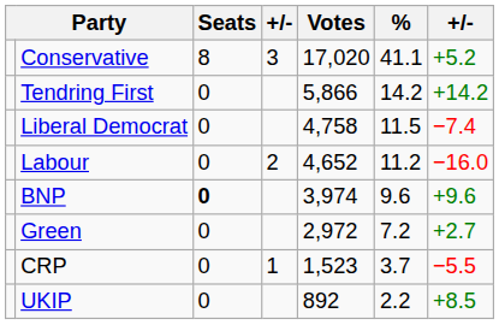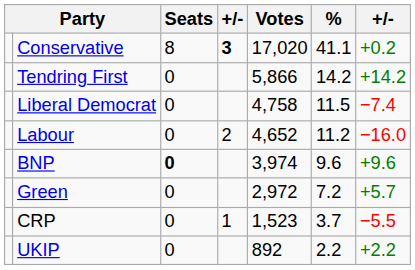Conservative | column 4: normal -> bold
Conservative | column 7: +5.2 -> +0.2
Green | column 7: +2.7 -> +5.7
UKIP | column 7: +8.5 -> +2.2
